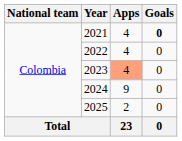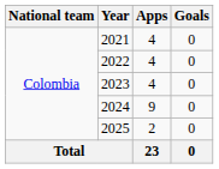2021 | Goals: bold -> normal
2023 | Apps: lightsalmon background -> no background
